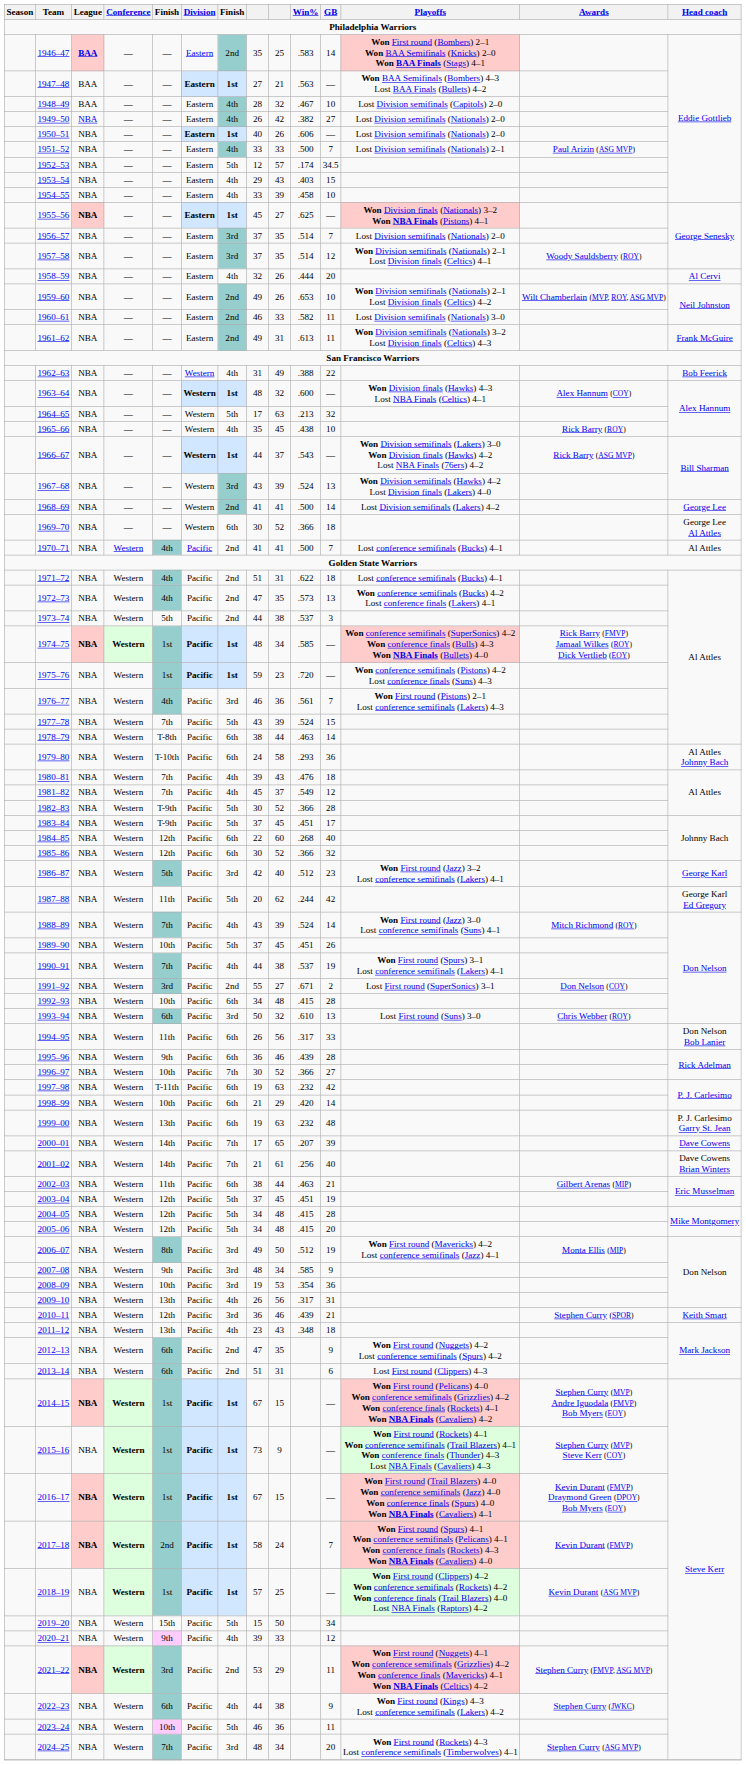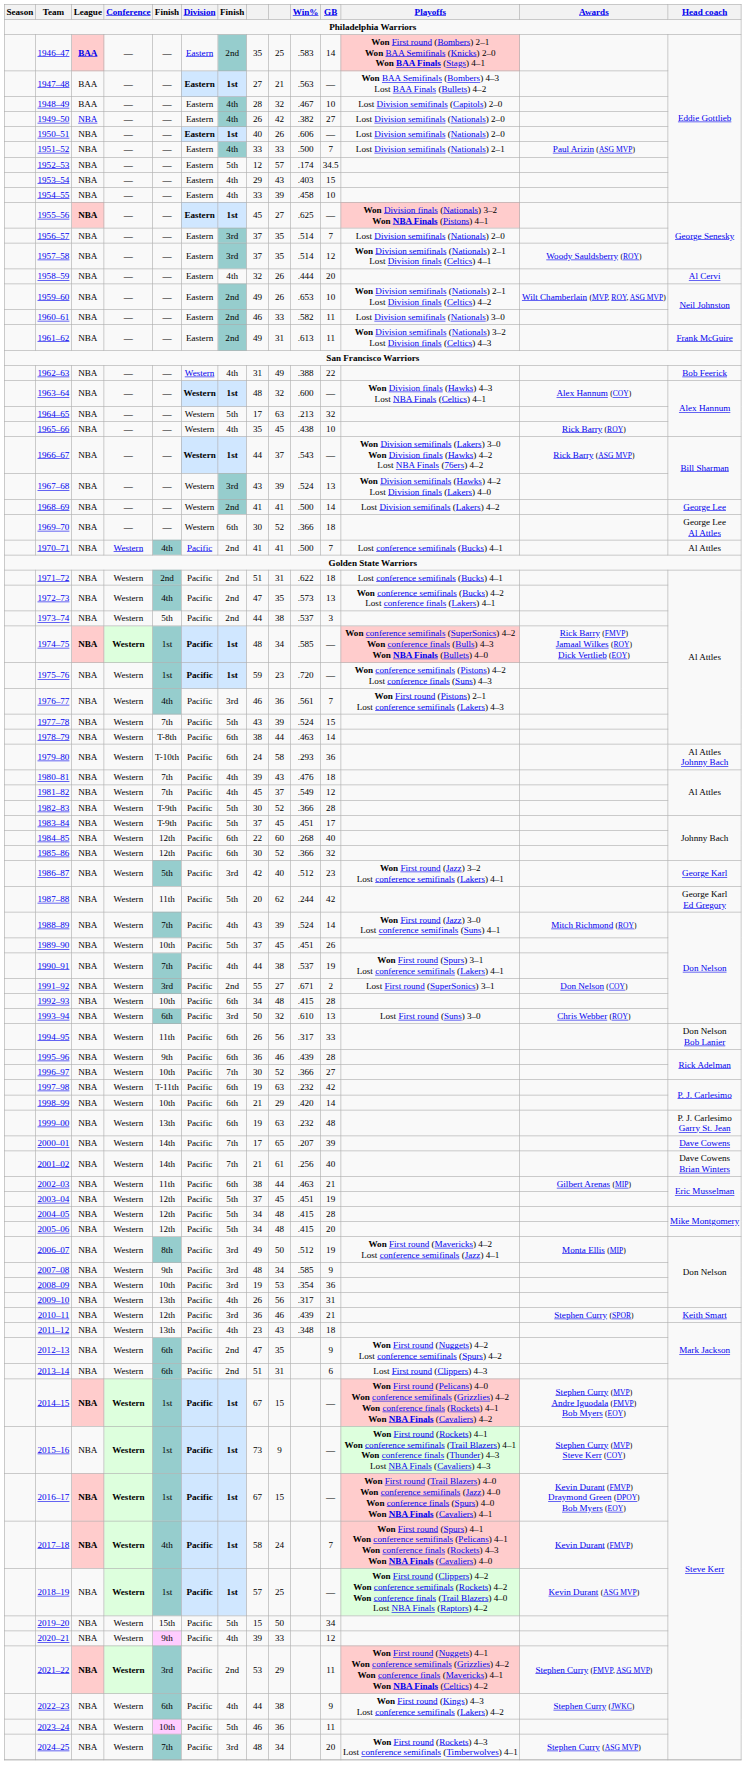1971–72 | column 5: 4th -> 2nd
2017–18 | column 5: 2nd -> 4th
